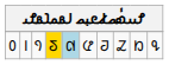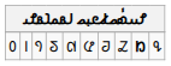𐴰 | column 4: gold background -> no background
𐴰 | column 5: lightblue background -> no background
𐴰 | column 9: normal -> bold
